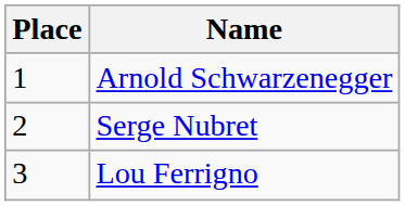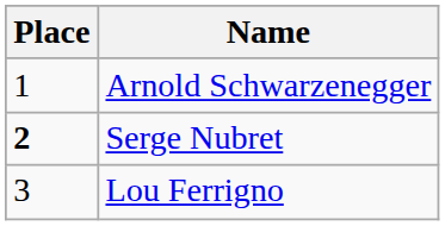Serge Nubret | Place: normal -> bold
